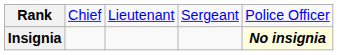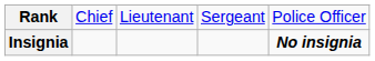Insignia | column 5: lightyellow background -> no background
